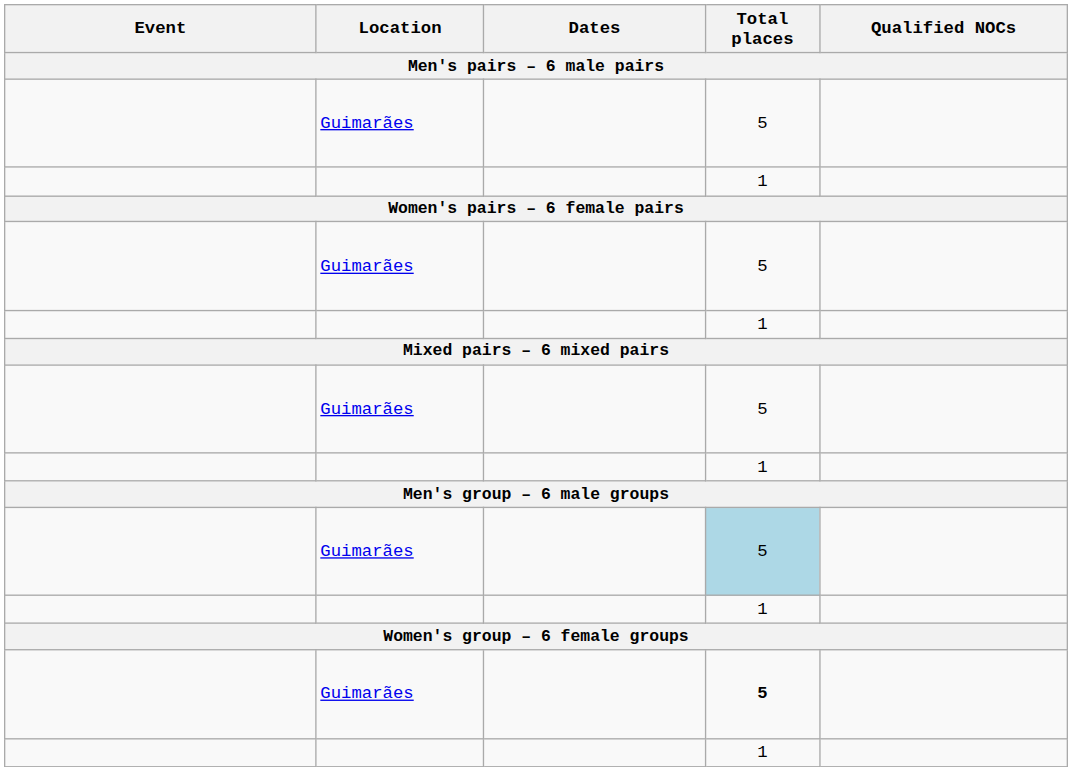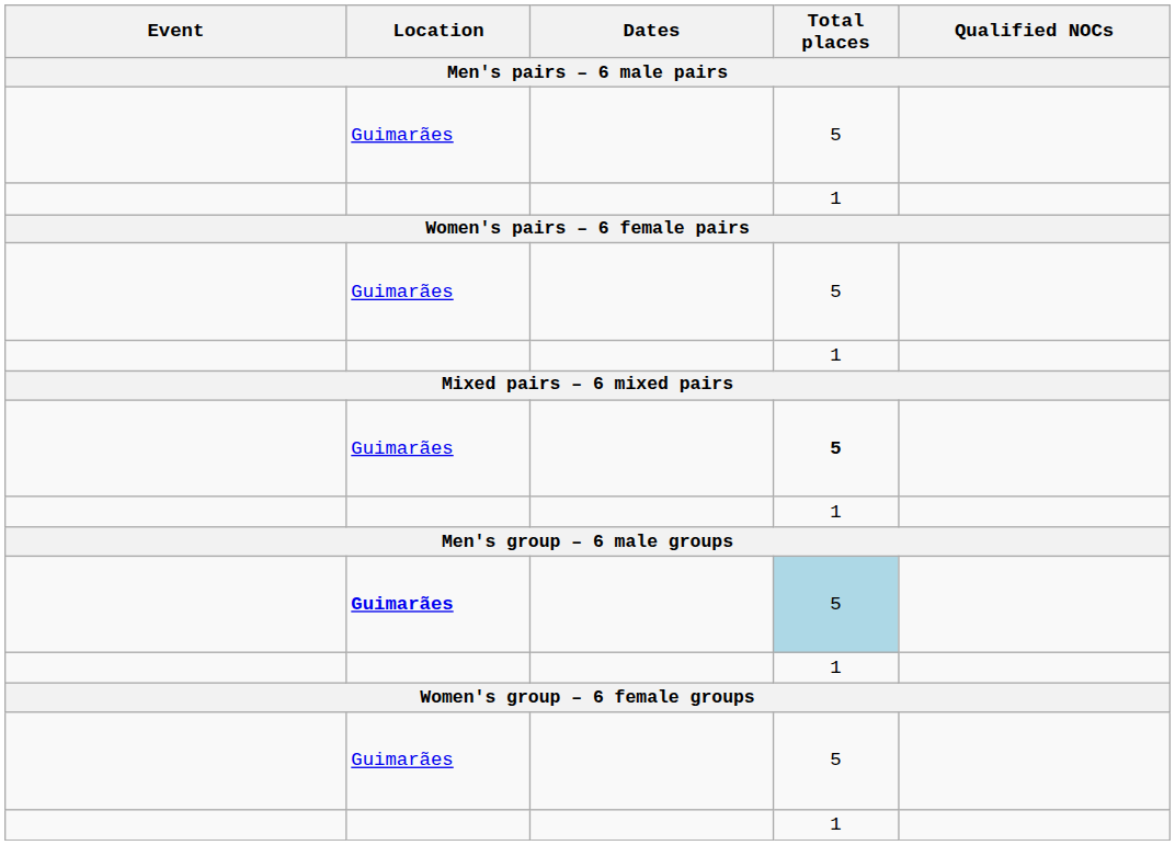row 9 | Total places: normal -> bold
row 12 | Location: normal -> bold
row 15 | Total places: bold -> normal
